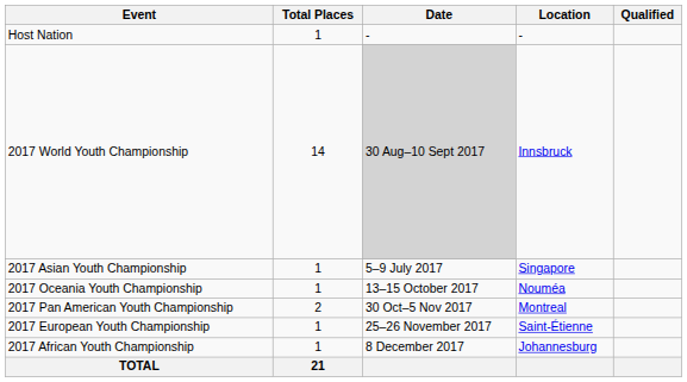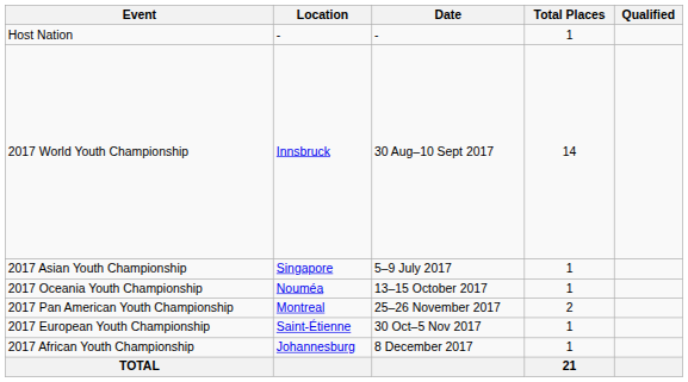columns swapped: Location <-> Total Places
2017 World Youth Championship | Date: lightgrey background -> no background
2017 Pan American Youth Championship | Date: 30 Oct–5 Nov 2017 -> 25–26 November 2017
2017 European Youth Championship | Date: 25–26 November 2017 -> 30 Oct–5 Nov 2017
